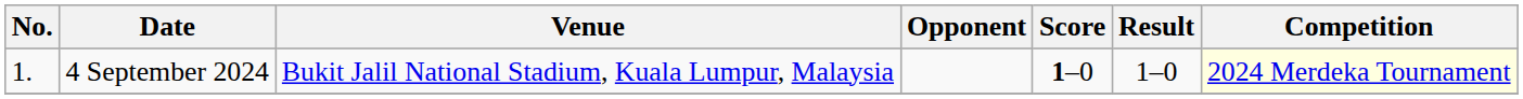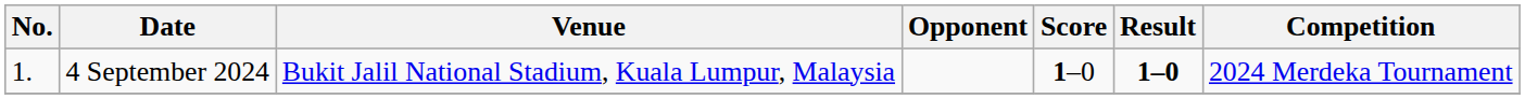4 September 2024 | Result: normal -> bold
4 September 2024 | Competition: lightyellow background -> no background
